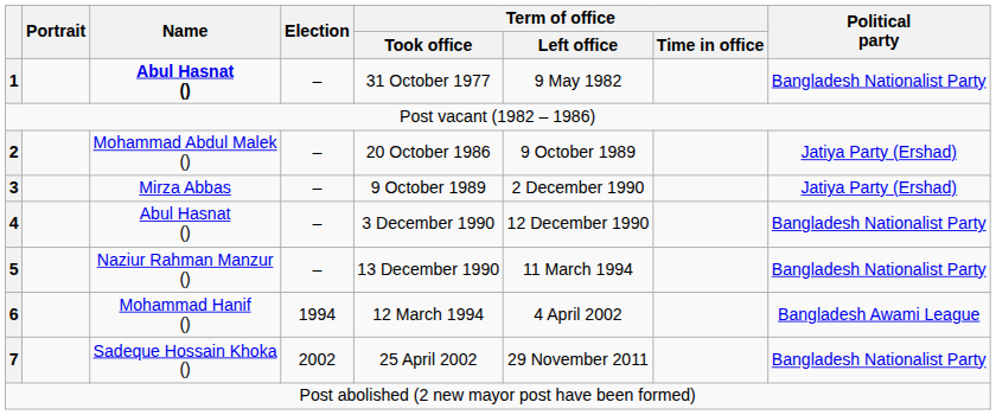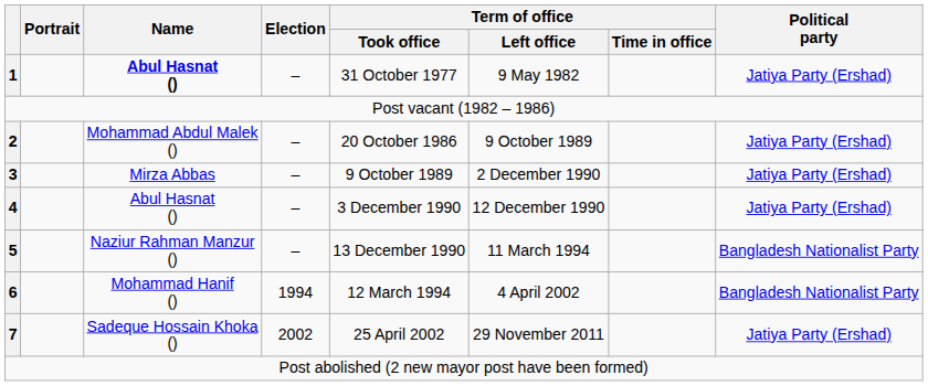1 | Political party: Bangladesh Nationalist Party -> Jatiya Party (Ershad)
4 | Political party: Bangladesh Nationalist Party -> Jatiya Party (Ershad)
6 | Political party: Bangladesh Awami League -> Bangladesh Nationalist Party
7 | Political party: Bangladesh Nationalist Party -> Jatiya Party (Ershad)
